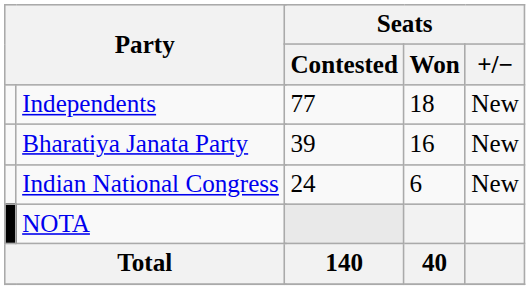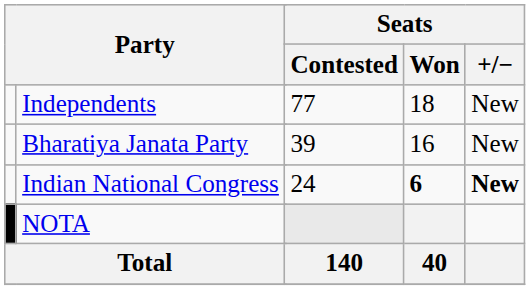Indian National Congress | Seats / Won: normal -> bold
Indian National Congress | Seats / +/−: normal -> bold
